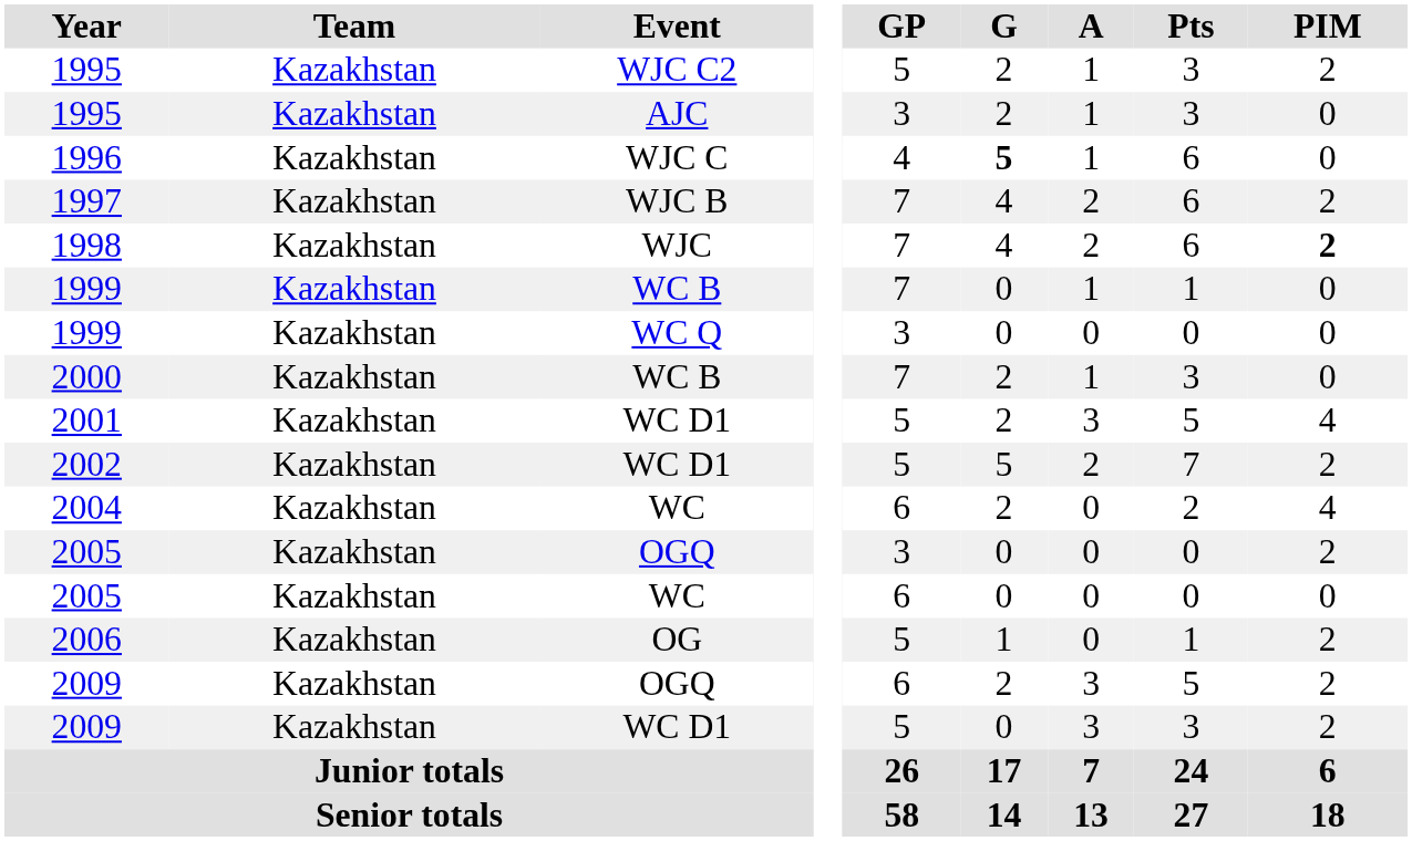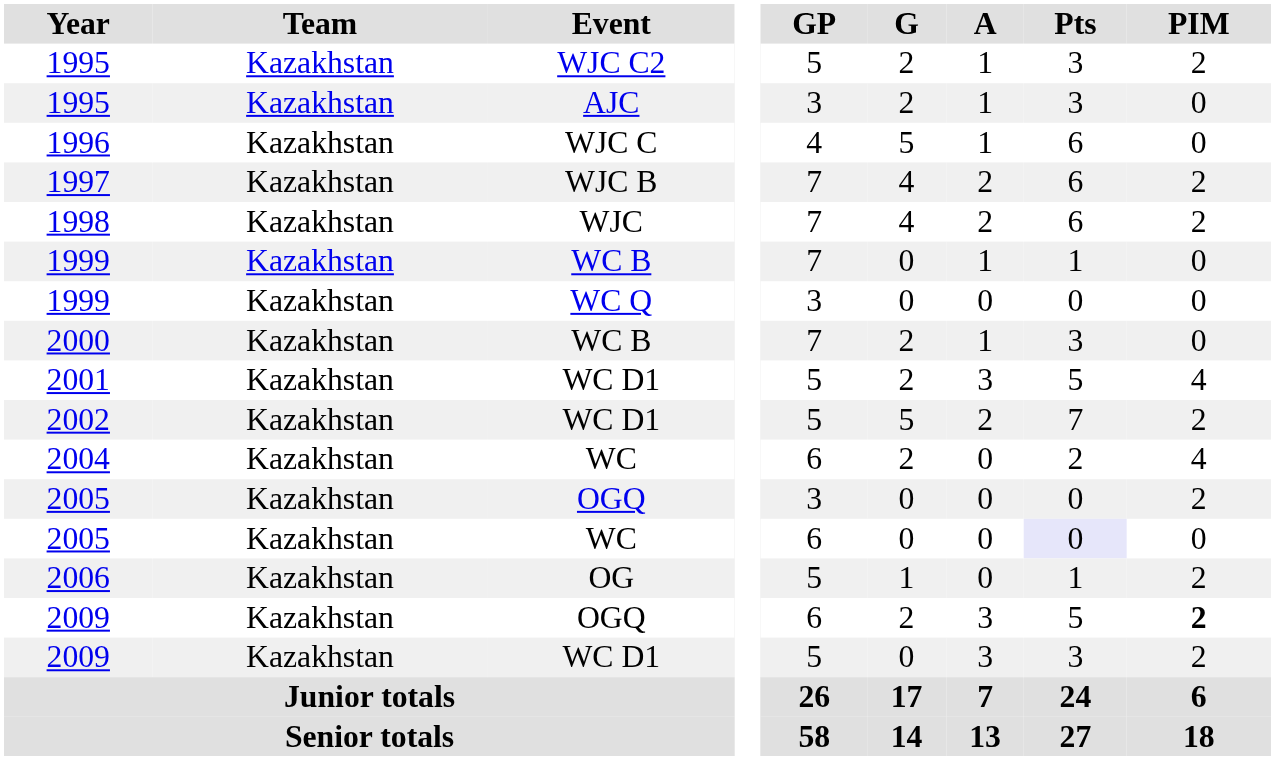1996 | G: bold -> normal
1998 | PIM: bold -> normal
2005 / WC | Pts: no background -> lavender background
2009 / OGQ | PIM: normal -> bold
